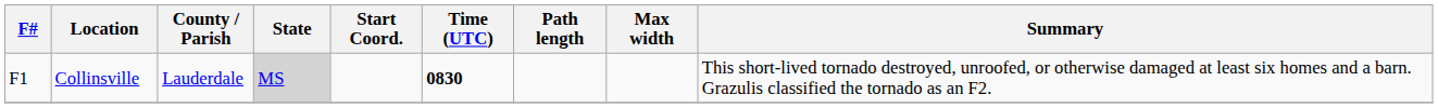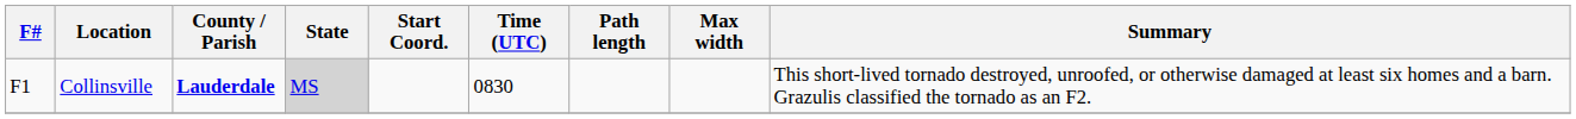Collinsville | County / Parish: normal -> bold
Collinsville | Time (UTC): bold -> normal
